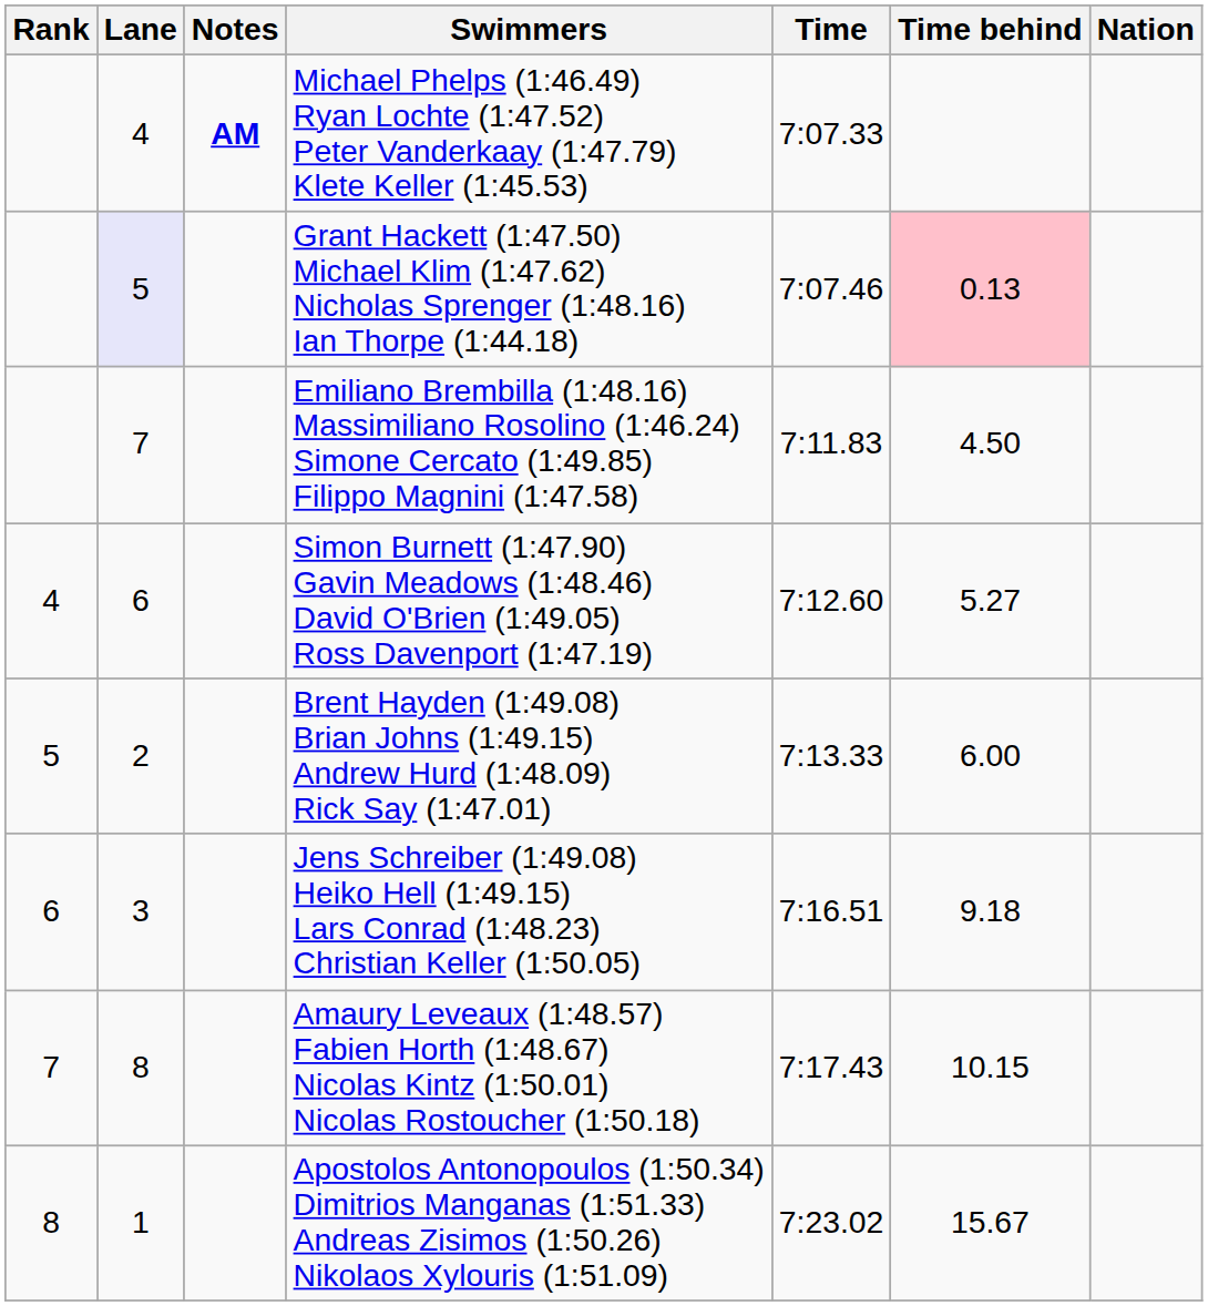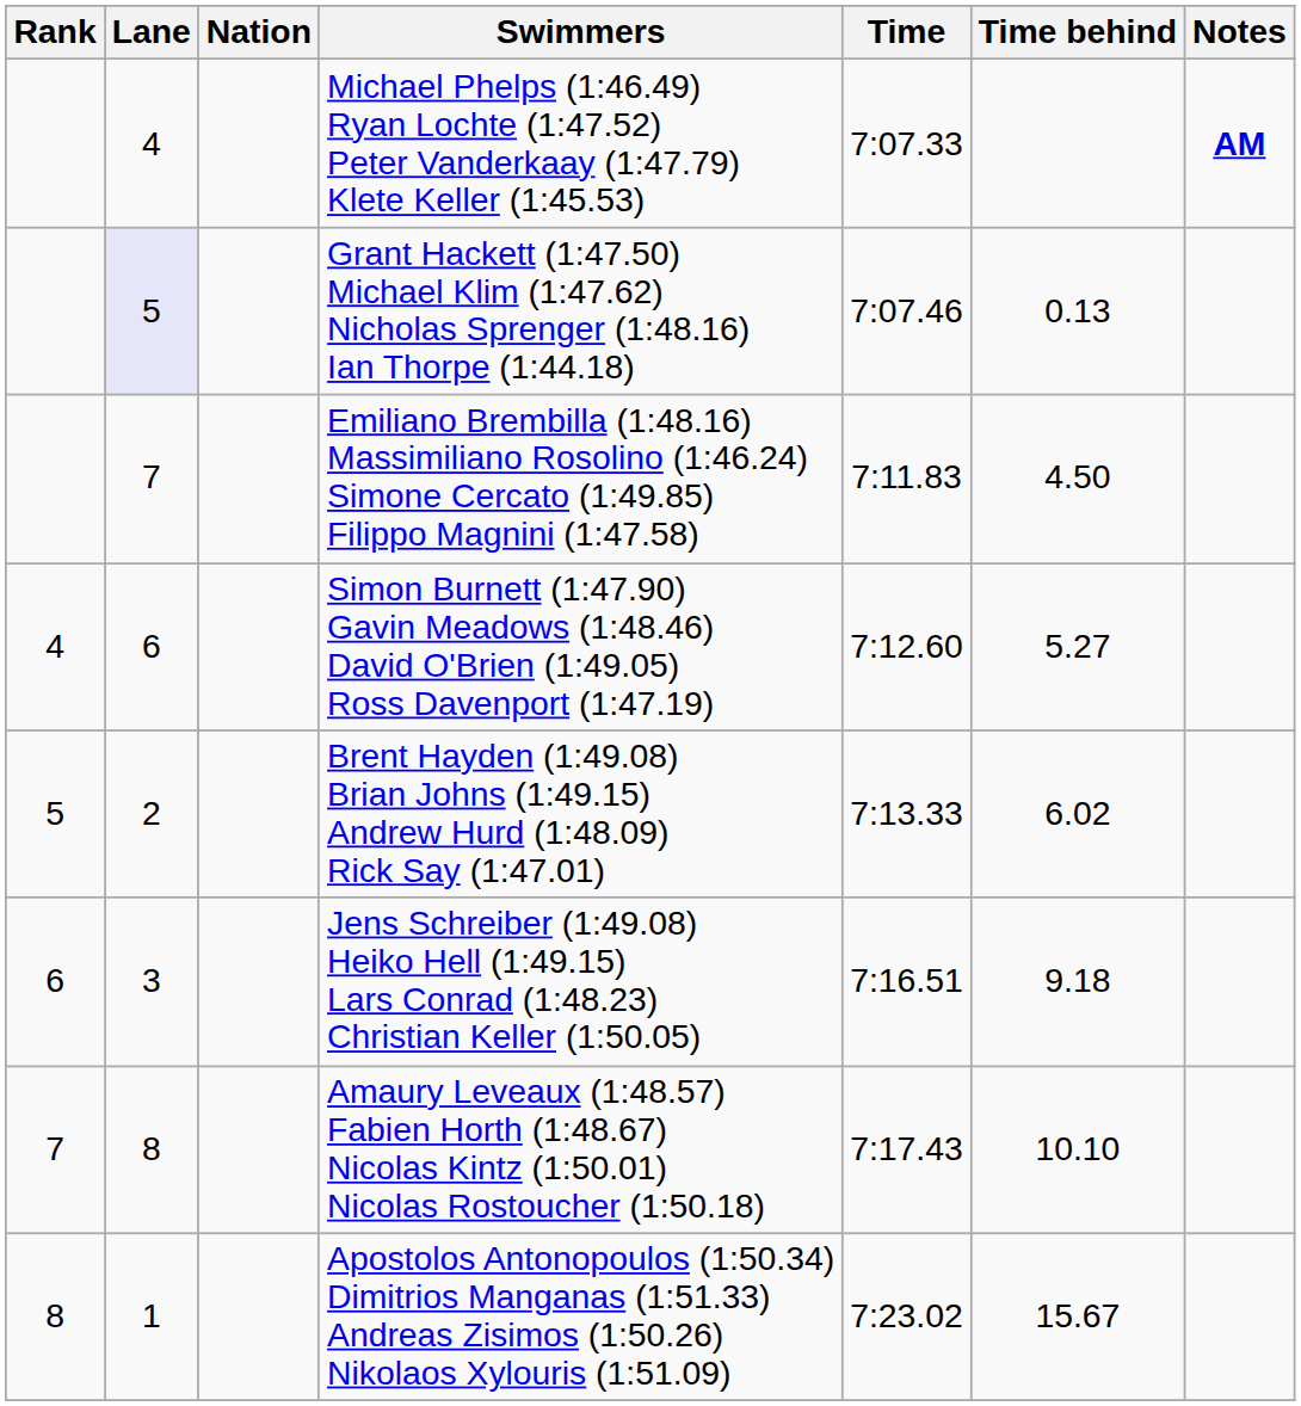columns swapped: Nation <-> Notes
row 3 | Time behind: pink background -> no background
row 6 | Time behind: 6.00 -> 6.02
row 8 | Time behind: 10.15 -> 10.10
